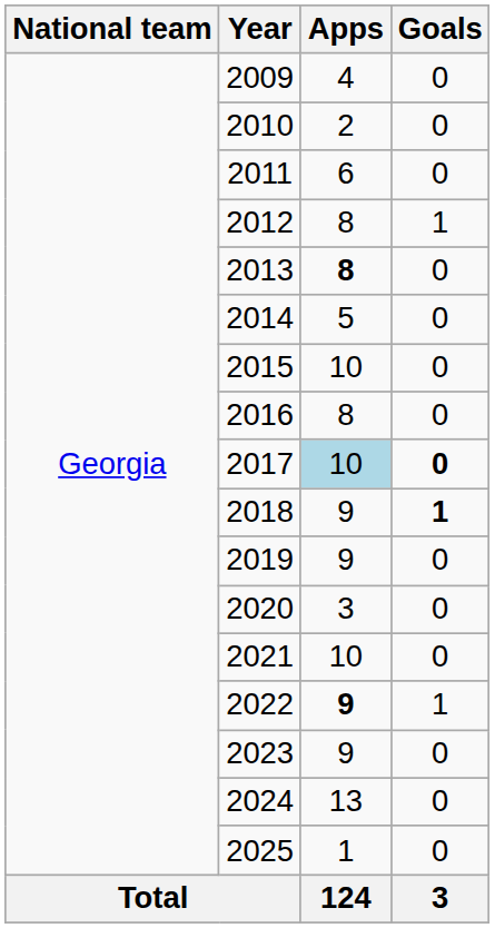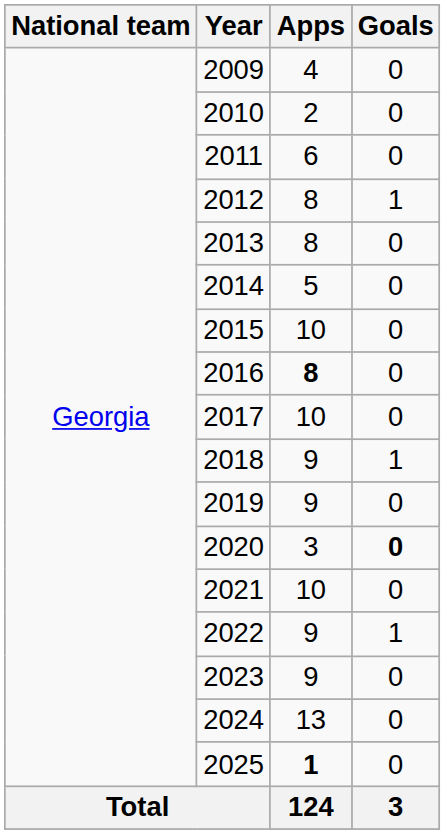2013 | Apps: bold -> normal
2016 | Apps: normal -> bold
2017 | Apps: lightblue background -> no background
2017 | Goals: bold -> normal
2018 | Goals: bold -> normal
2020 | Goals: normal -> bold
2022 | Apps: bold -> normal
2025 | Apps: normal -> bold
